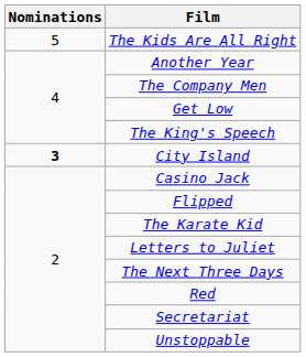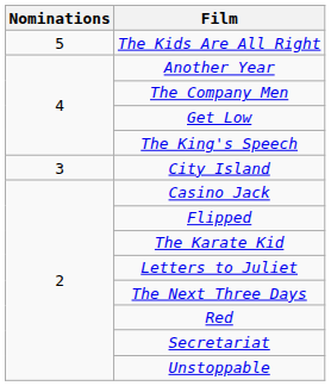City Island | Nominations: bold -> normal
